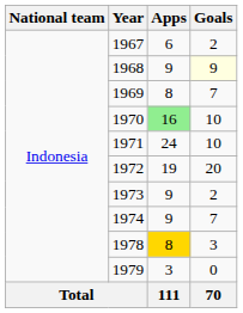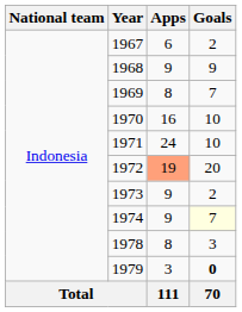1968 | Goals: lightyellow background -> no background
1970 | Apps: lightgreen background -> no background
1972 | Apps: no background -> lightsalmon background
1974 | Goals: no background -> lightyellow background
1978 | Apps: gold background -> no background
1979 | Goals: normal -> bold
